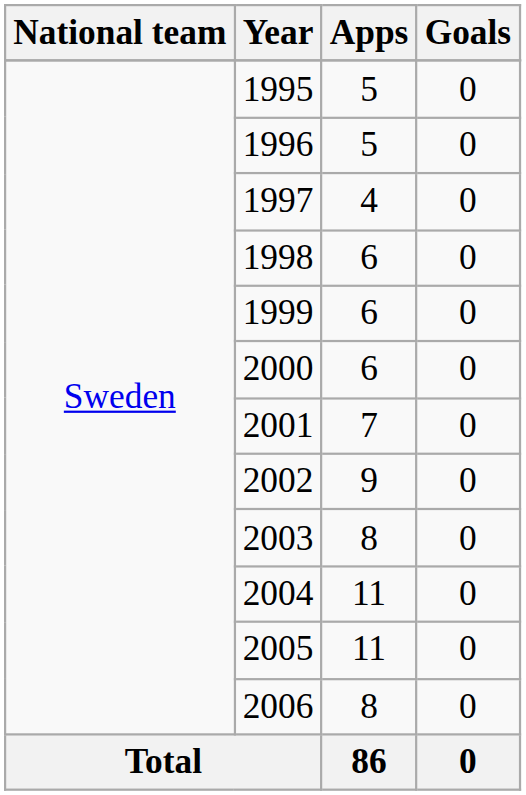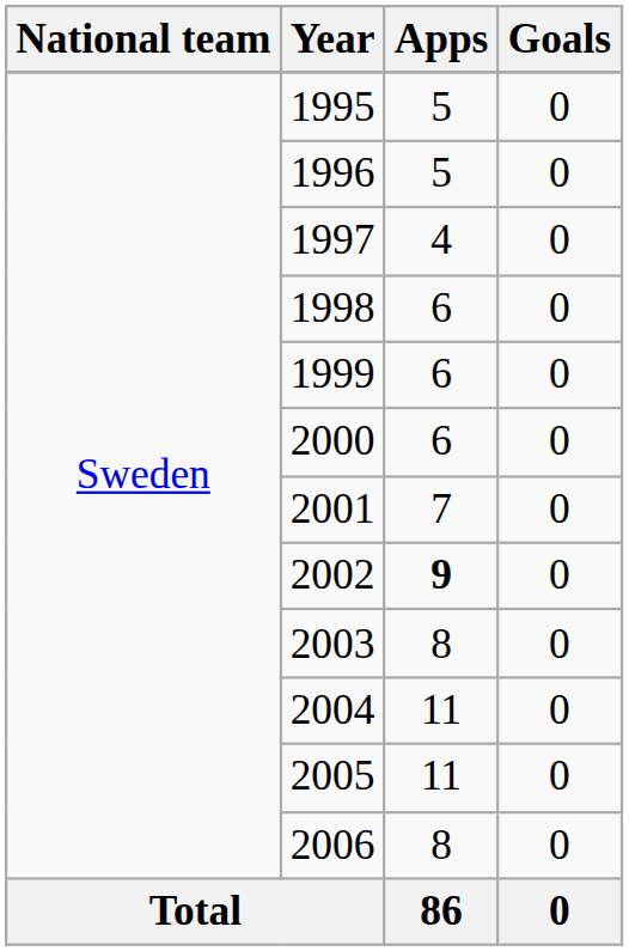2002 | Apps: normal -> bold
